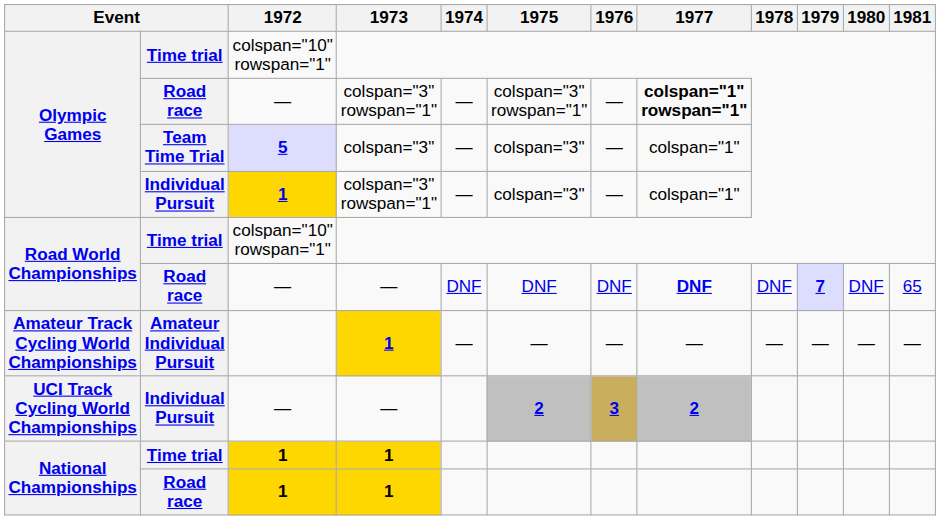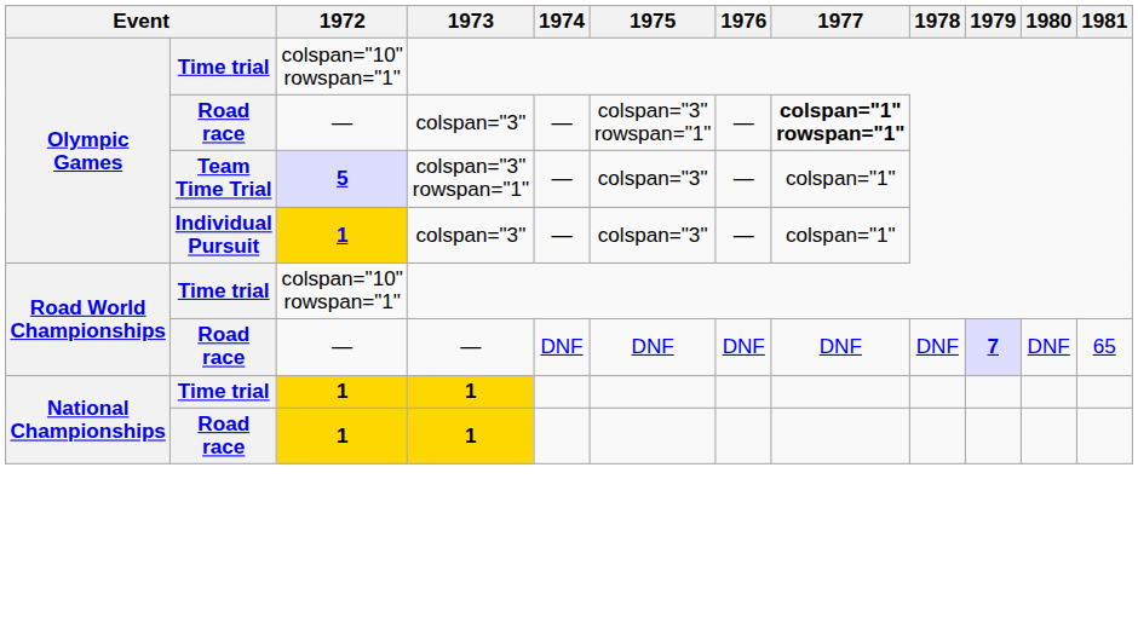Olympic Games / Road race | 1973: colspan="3" rowspan="1" -> colspan="3"
Olympic Games / Team Time Trial | 1973: colspan="3" -> colspan="3" rowspan="1"
Olympic Games / Individual Pursuit | 1973: colspan="3" rowspan="1" -> colspan="3"
Road World Championships / Road race | 1977: bold -> normal
- row: Amateur Track Cycling World Championships | Amateur Individual Pursuit | 1 | — | — | — | — | — | — | — | —
- row: UCI Track Cycling World Championships | Individual Pursuit | — | — | 2 | 3 | 2
